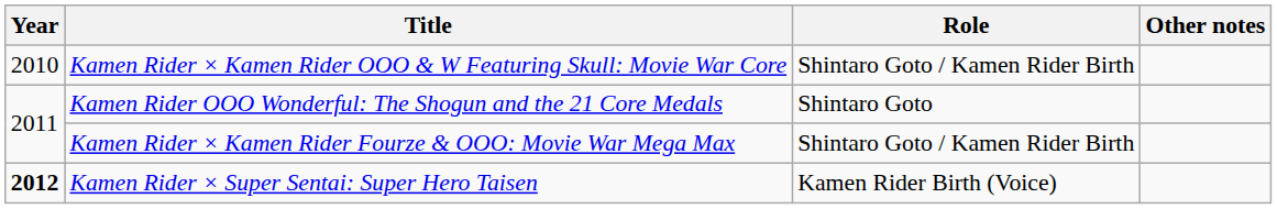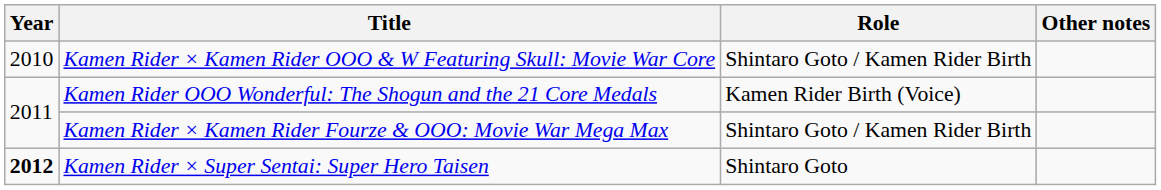Kamen Rider OOO Wonderful: The Shogun and the 21 Core Medals | Role: Shintaro Goto -> Kamen Rider Birth (Voice)
Kamen Rider × Super Sentai: Super Hero Taisen | Role: Kamen Rider Birth (Voice) -> Shintaro Goto
